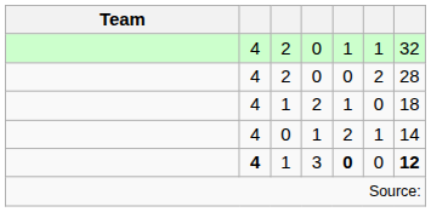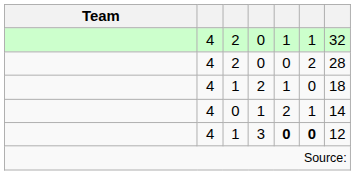3 | column 2: bold -> normal
3 | column 6: normal -> bold
3 | column 7: bold -> normal
